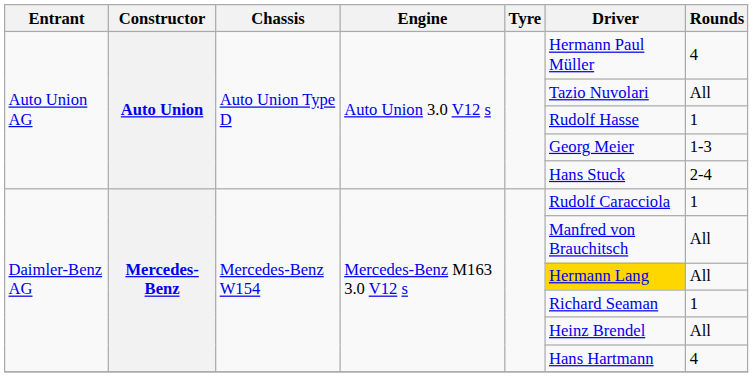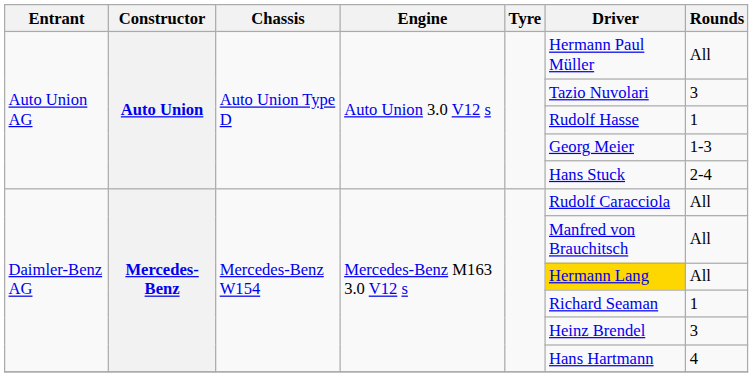row 2 | Rounds: 4 -> All
row 3 | Rounds: All -> 3
row 7 | Rounds: 1 -> All
row 11 | Rounds: All -> 3
